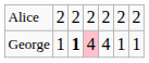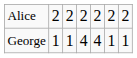George | column 3: bold -> normal
George | column 4: pink background -> no background
